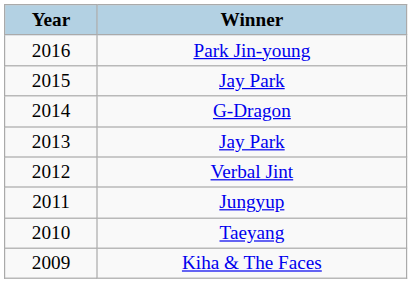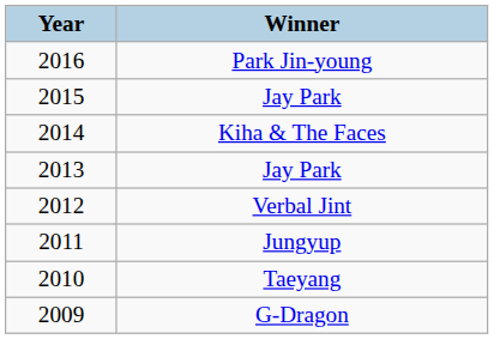2014 | Winner: G-Dragon -> Kiha & The Faces
2009 | Winner: Kiha & The Faces -> G-Dragon
